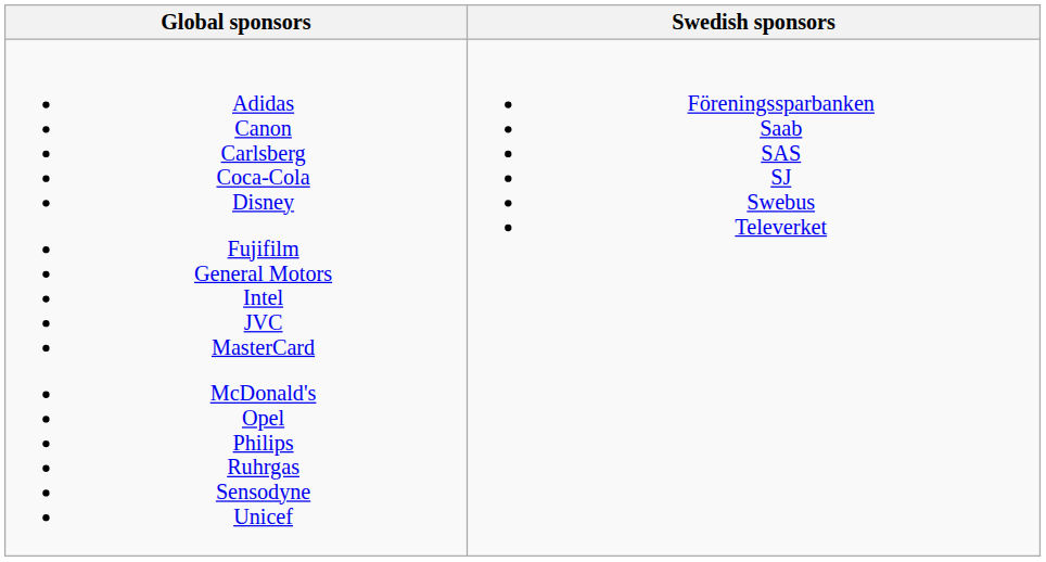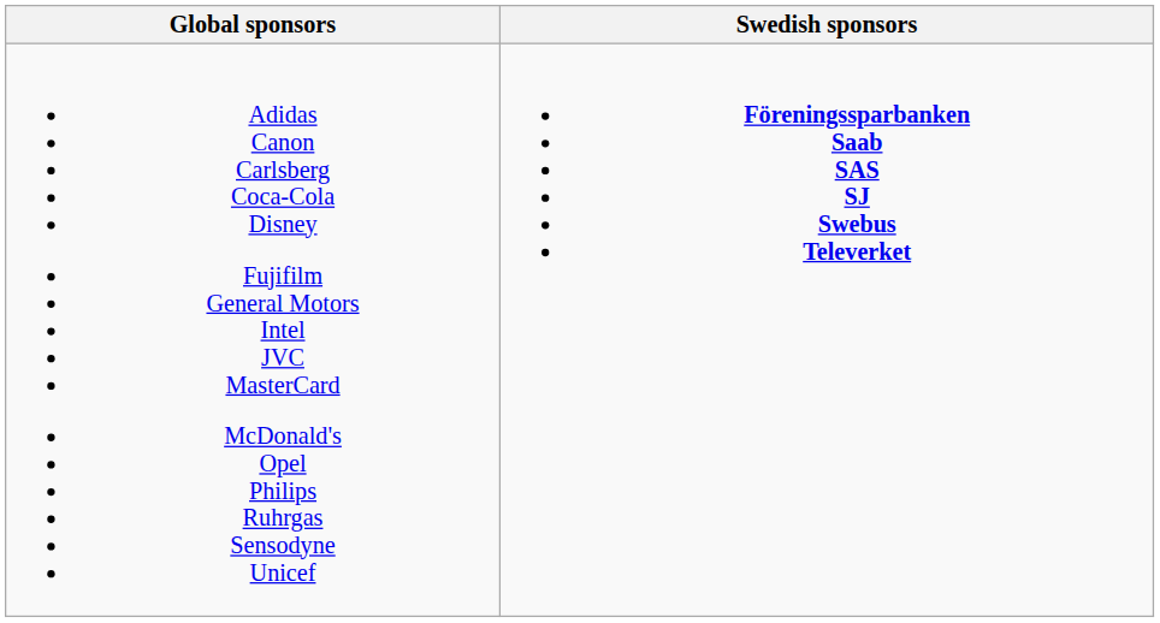row 2 | Swedish sponsors: normal -> bold
